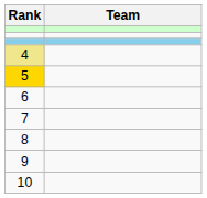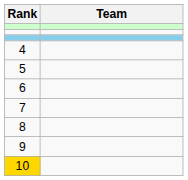row 5 | Rank: khaki background -> no background
row 6 | Rank: gold background -> no background
row 11 | Rank: no background -> gold background
